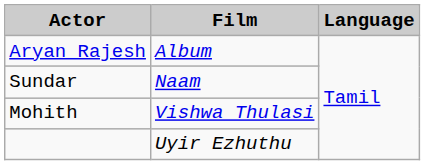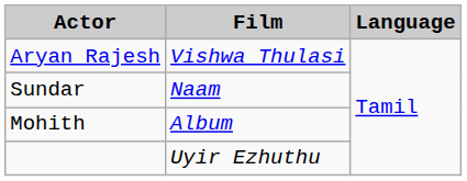Aryan Rajesh | Film: Album -> Vishwa Thulasi
Mohith | Film: Vishwa Thulasi -> Album
